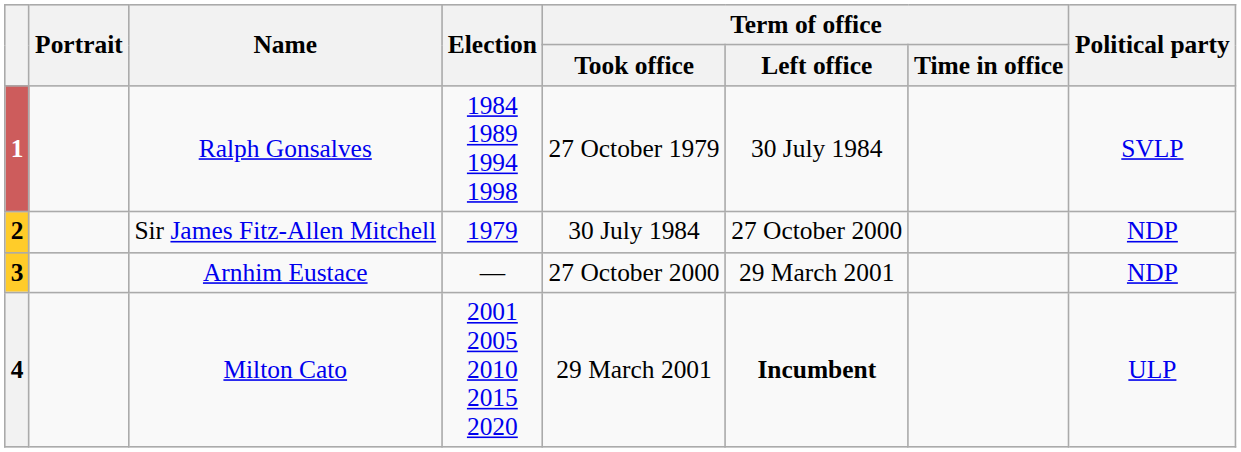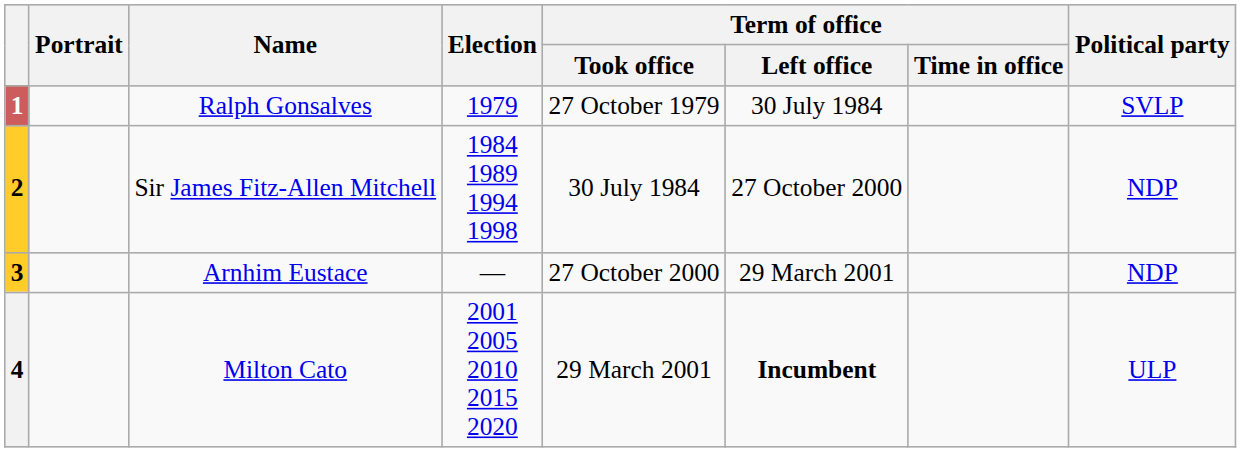1 | Election: 1984 1989 1994 1998 -> 1979
2 | Election: 1979 -> 1984 1989 1994 1998
